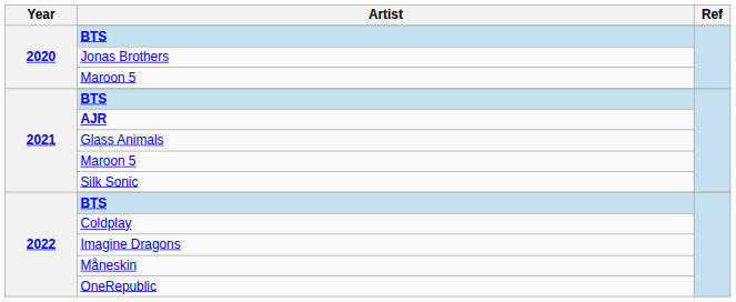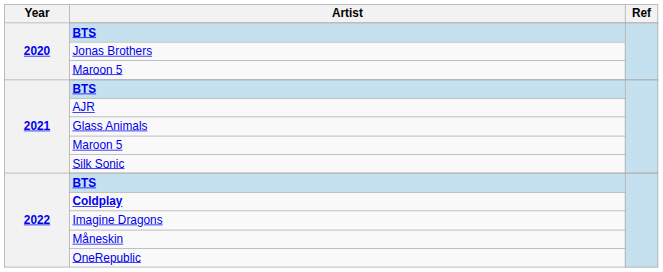AJR | Artist: bold -> normal
Coldplay | Artist: normal -> bold
